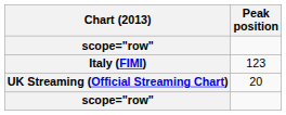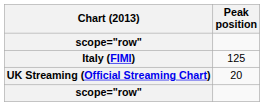Italy (FIMI) | Peak position: 123 -> 125
